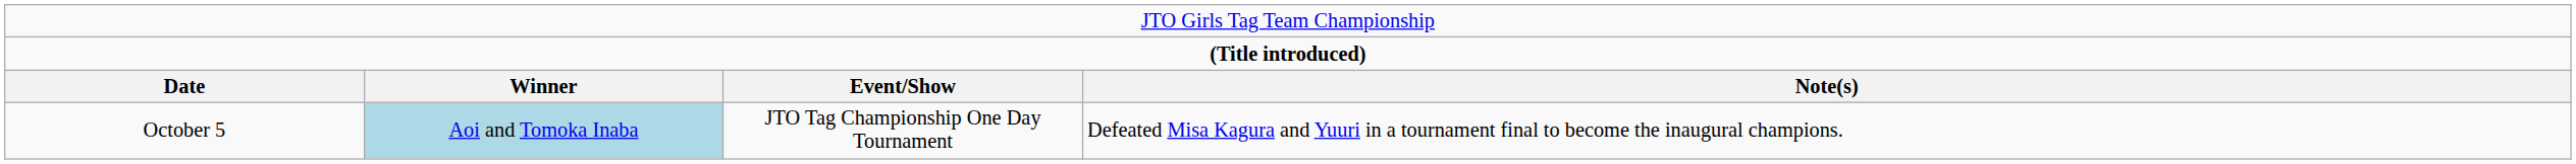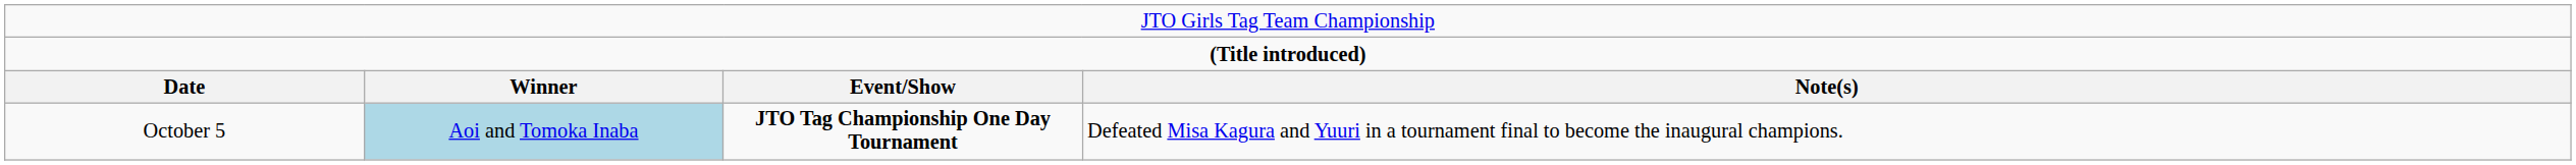October 5 | column 3: normal -> bold
